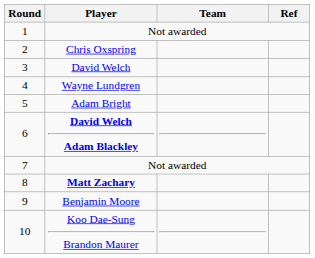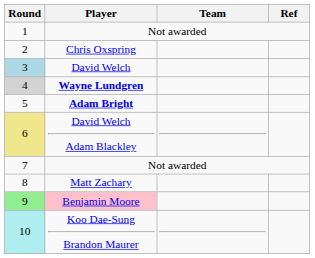David Welch | Round: no background -> lightblue background
Wayne Lundgren | Round: no background -> lightgrey background
Wayne Lundgren | Player: normal -> bold
Adam Bright | Player: normal -> bold
David Welch Adam Blackley | Round: no background -> khaki background
David Welch Adam Blackley | Player: bold -> normal
Matt Zachary | Player: bold -> normal
Benjamin Moore | Round: no background -> lightgreen background
Benjamin Moore | Player: no background -> pink background
Koo Dae-Sung Brandon Maurer | Round: no background -> paleturquoise background
